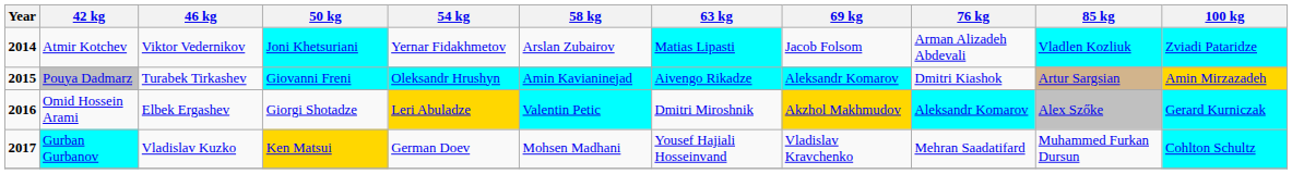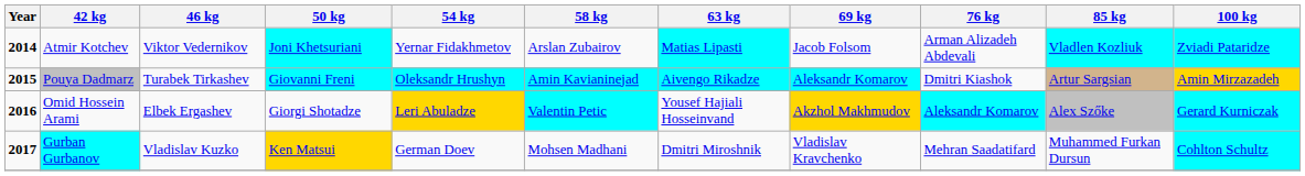Omid Hossein Arami | 63 kg: Dmitri Miroshnik -> Yousef Hajiali Hosseinvand
Gurban Gurbanov | 63 kg: Yousef Hajiali Hosseinvand -> Dmitri Miroshnik
